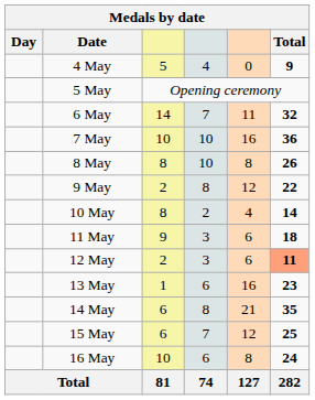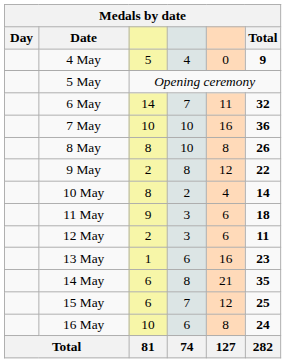12 May | Total: lightsalmon background -> no background
